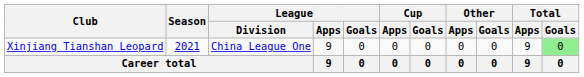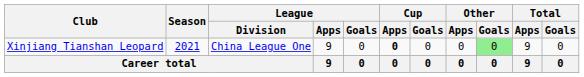Xinjiang Tianshan Leopard | Cup / Apps: normal -> bold
Xinjiang Tianshan Leopard | Other / Goals: no background -> lightgreen background
Xinjiang Tianshan Leopard | Total / Goals: lightgreen background -> no background
